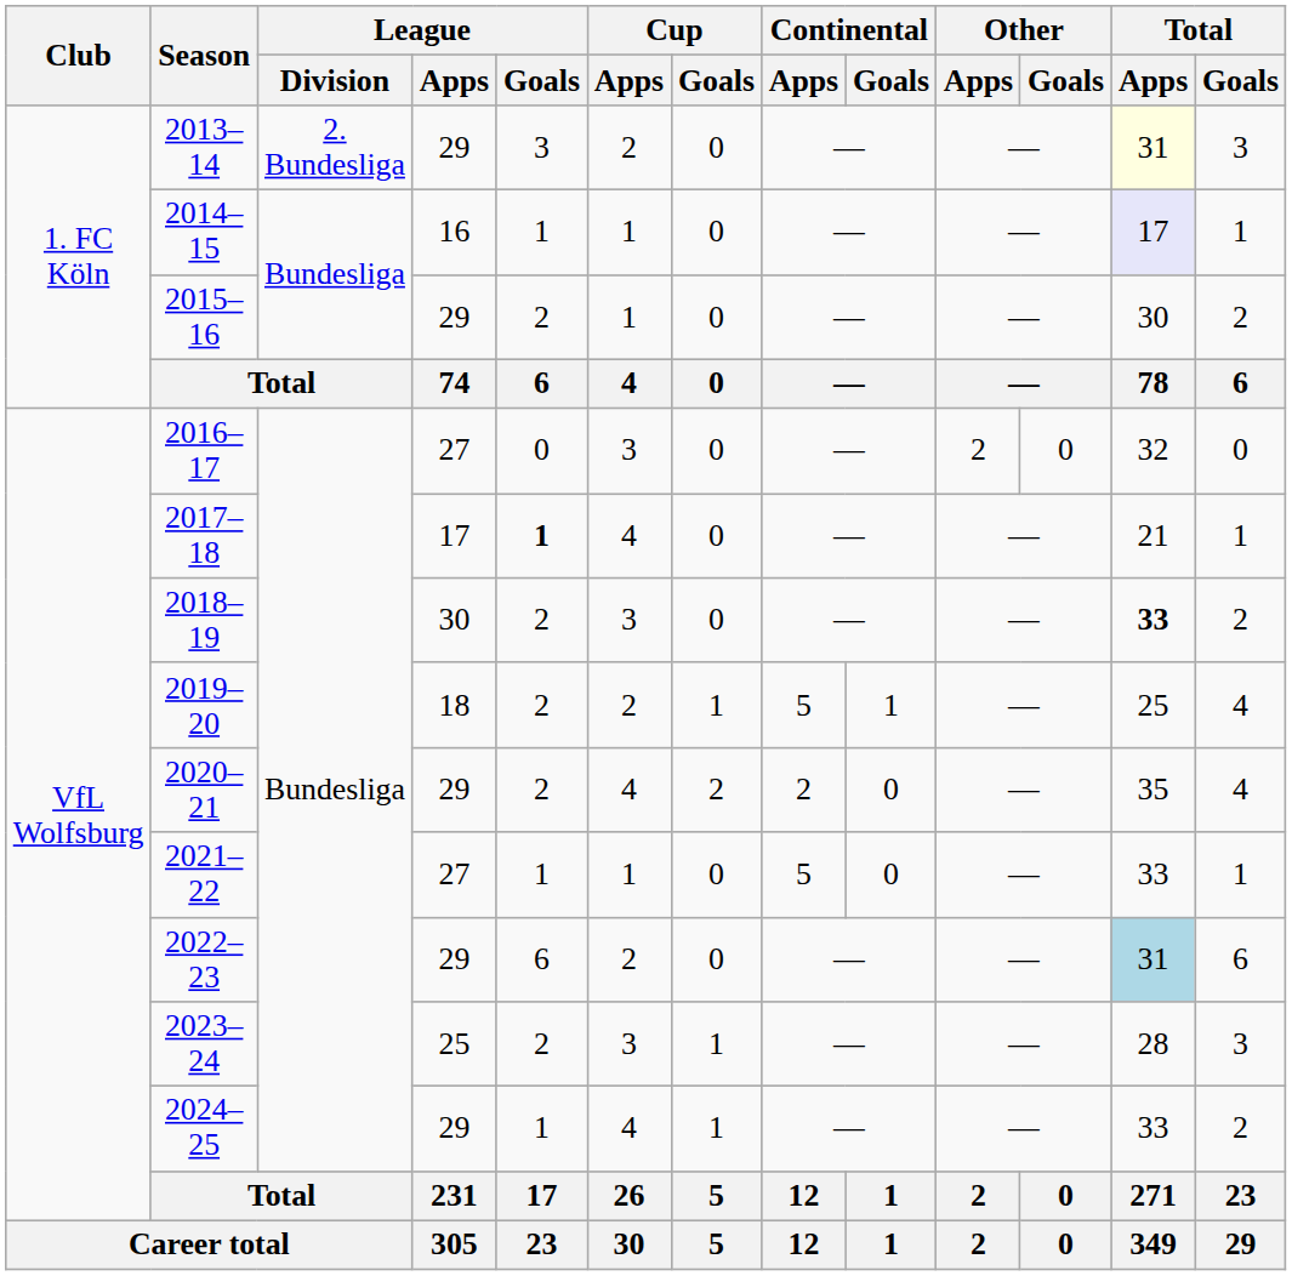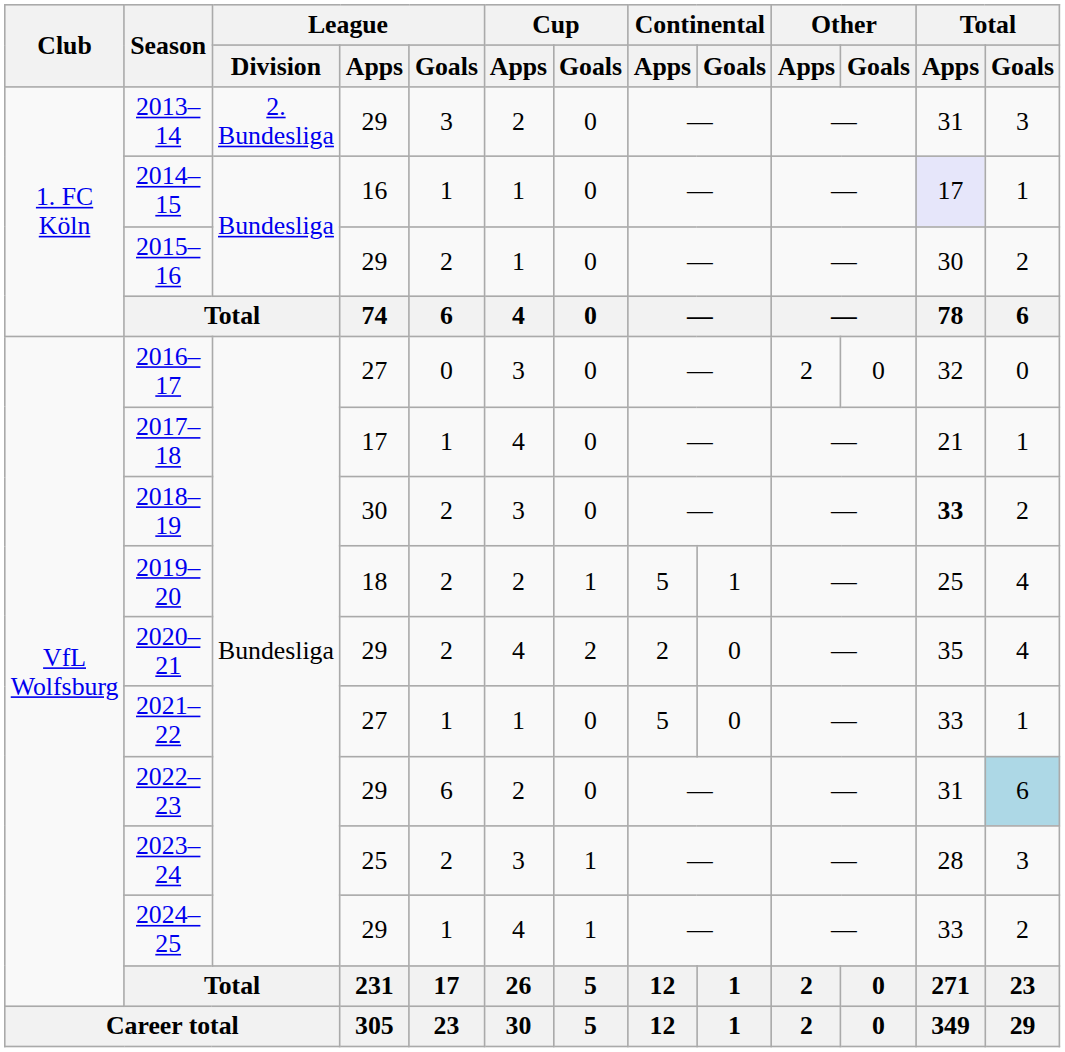2013–14 | Total / Apps: lightyellow background -> no background
2017–18 | League / Goals: bold -> normal
2022–23 | Total / Apps: lightblue background -> no background
2022–23 | Total / Goals: no background -> lightblue background
